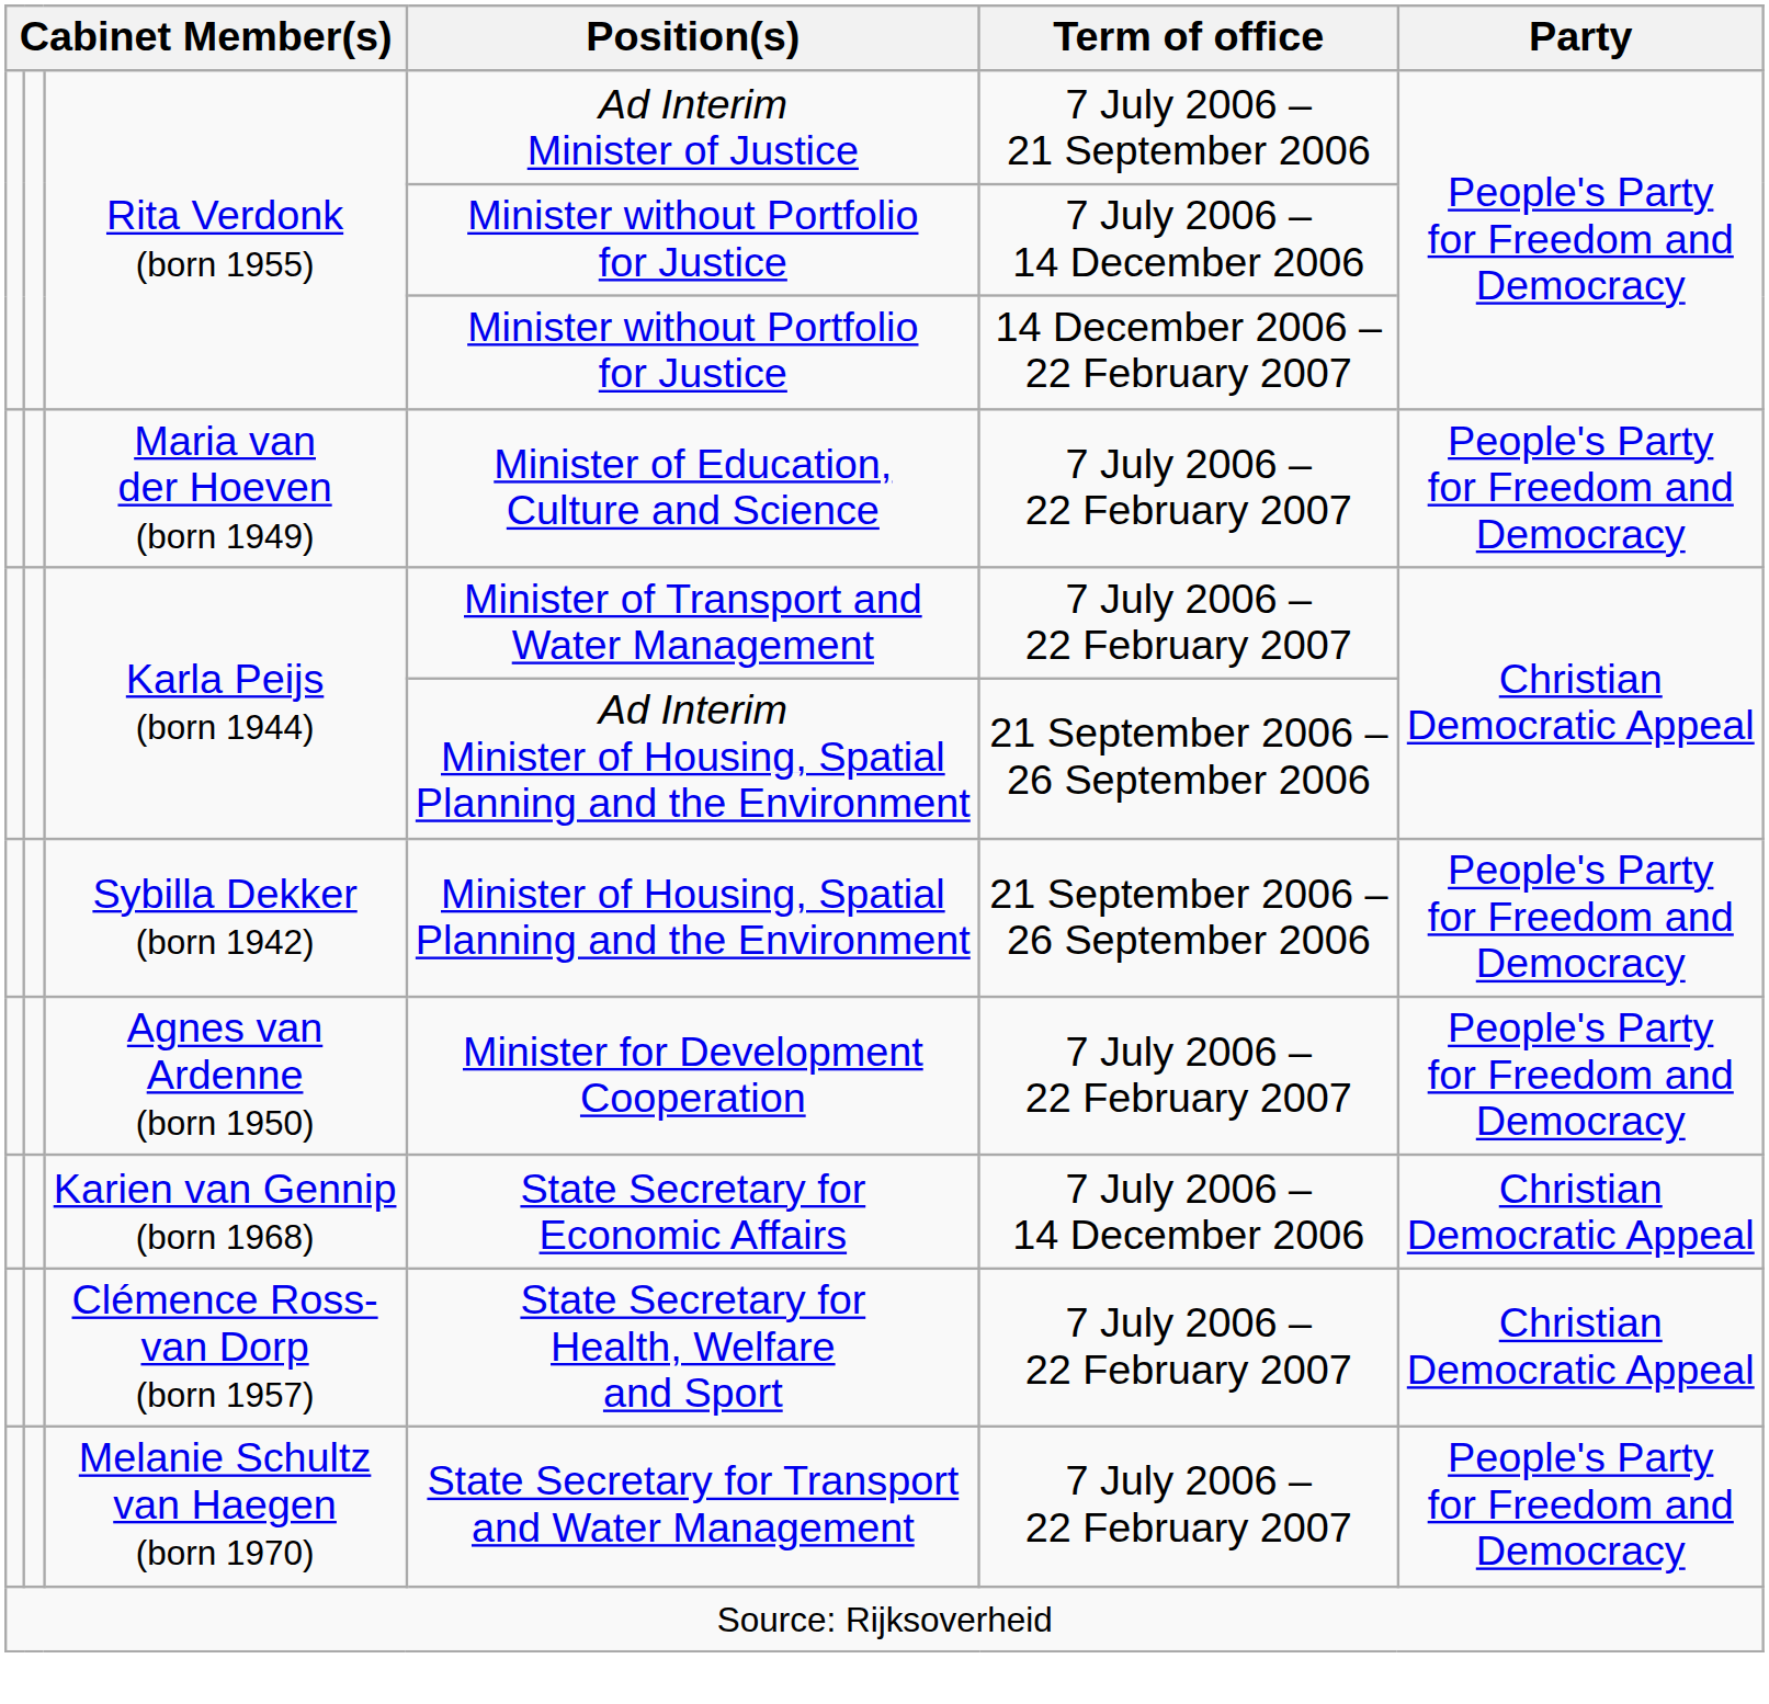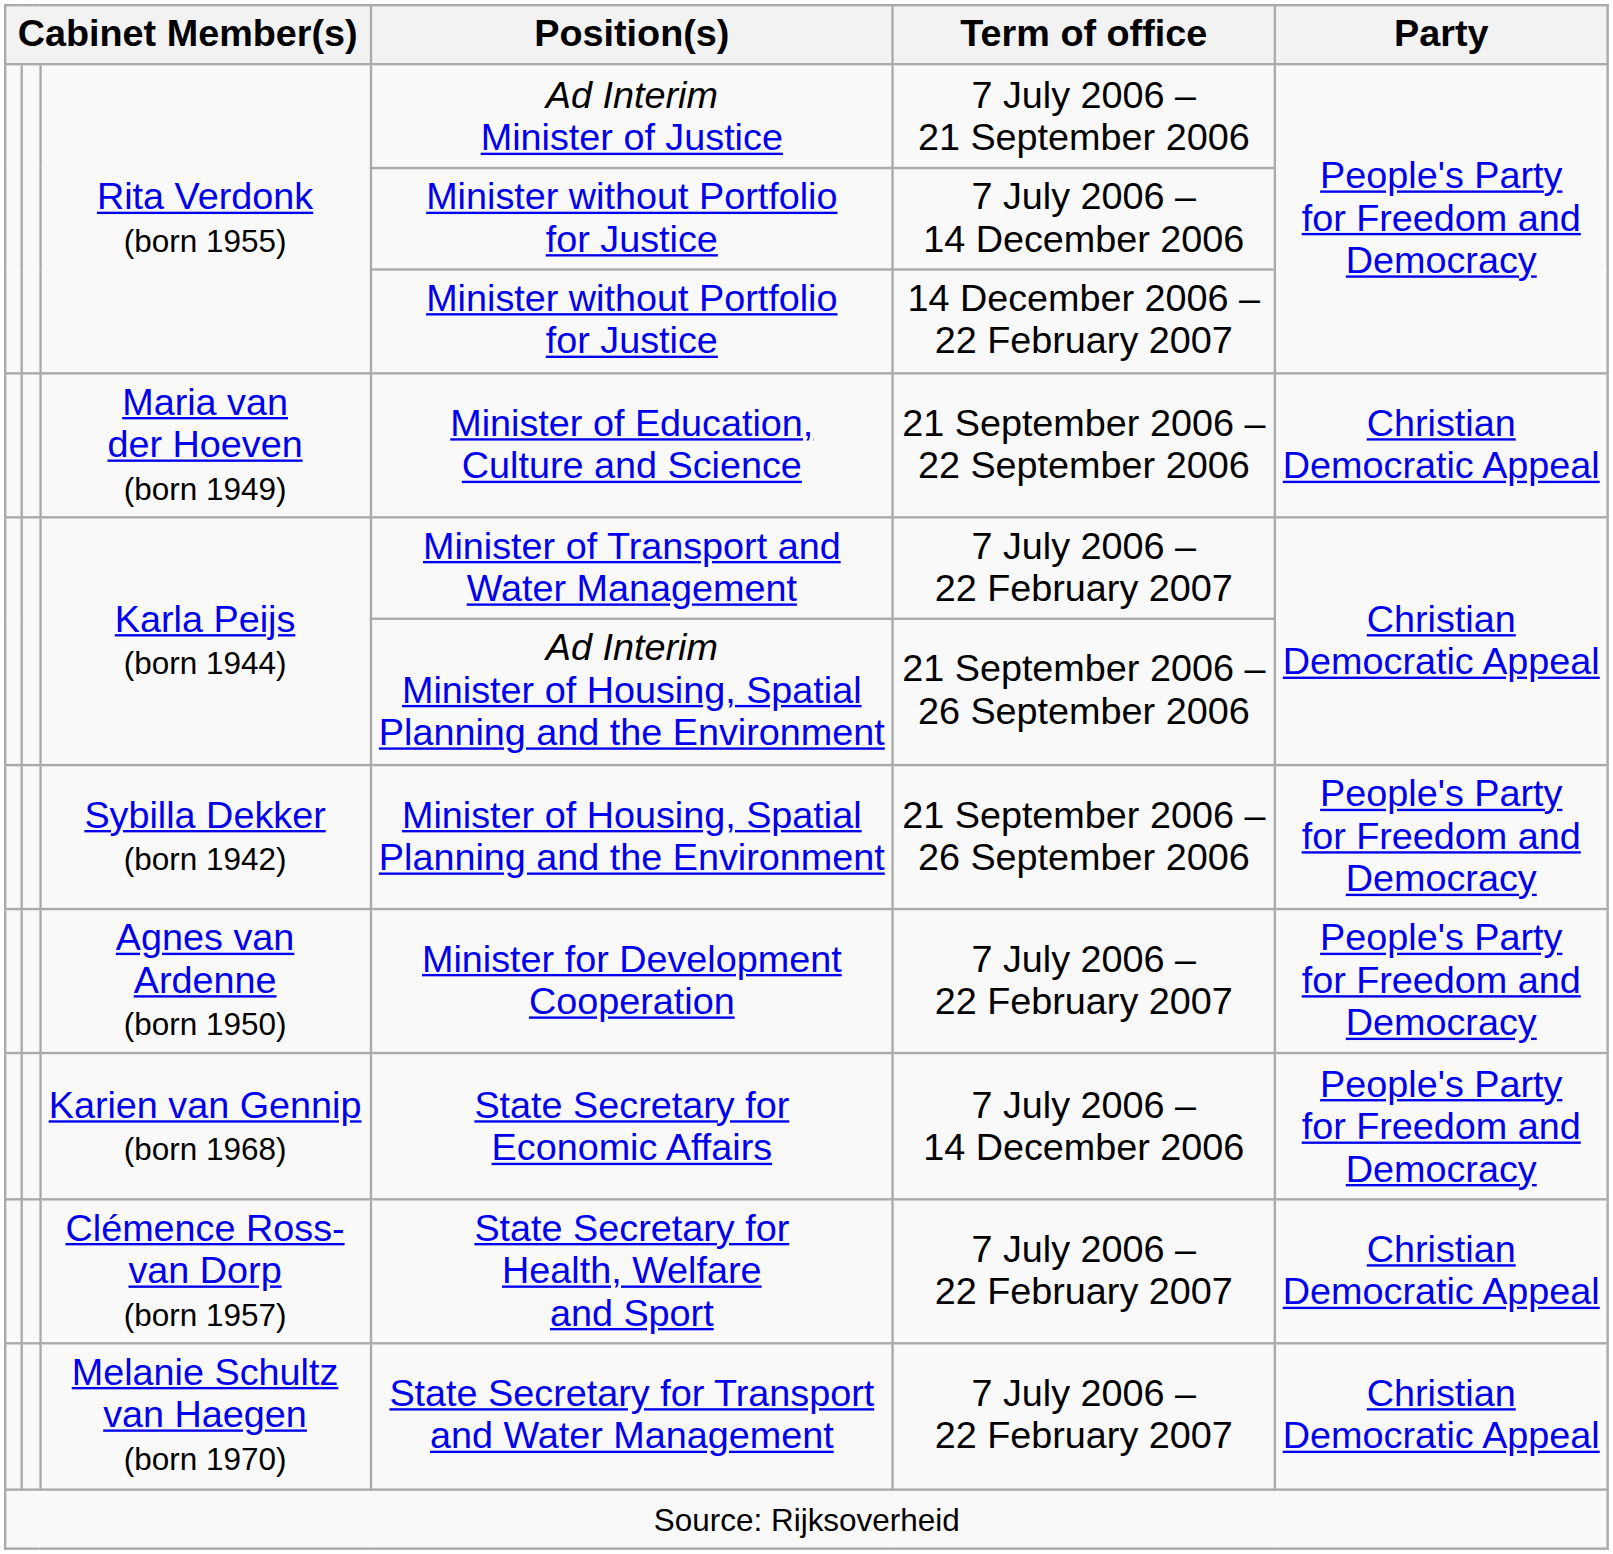Minister of Education, Culture and Science | Term of office: 7 July 2006 – 22 February 2007 -> 21 September 2006 – 22 September 2006
Minister of Education, Culture and Science | Party: People's Party for Freedom and Democracy -> Christian Democratic Appeal
State Secretary for Economic Affairs | Party: Christian Democratic Appeal -> People's Party for Freedom and Democracy
State Secretary for Transport and Water Management | Party: People's Party for Freedom and Democracy -> Christian Democratic Appeal
